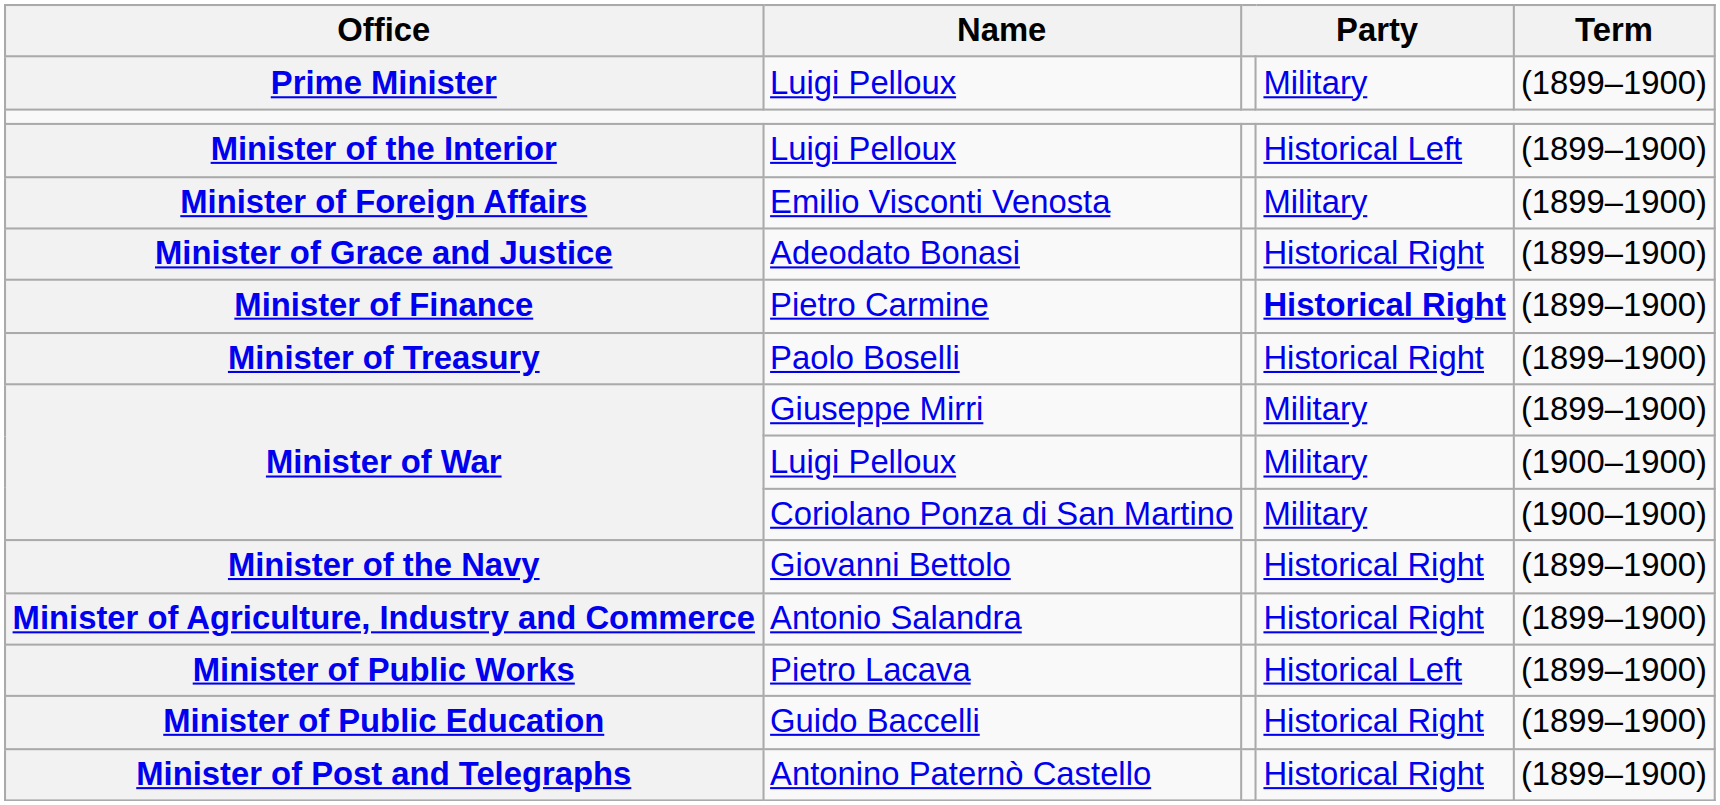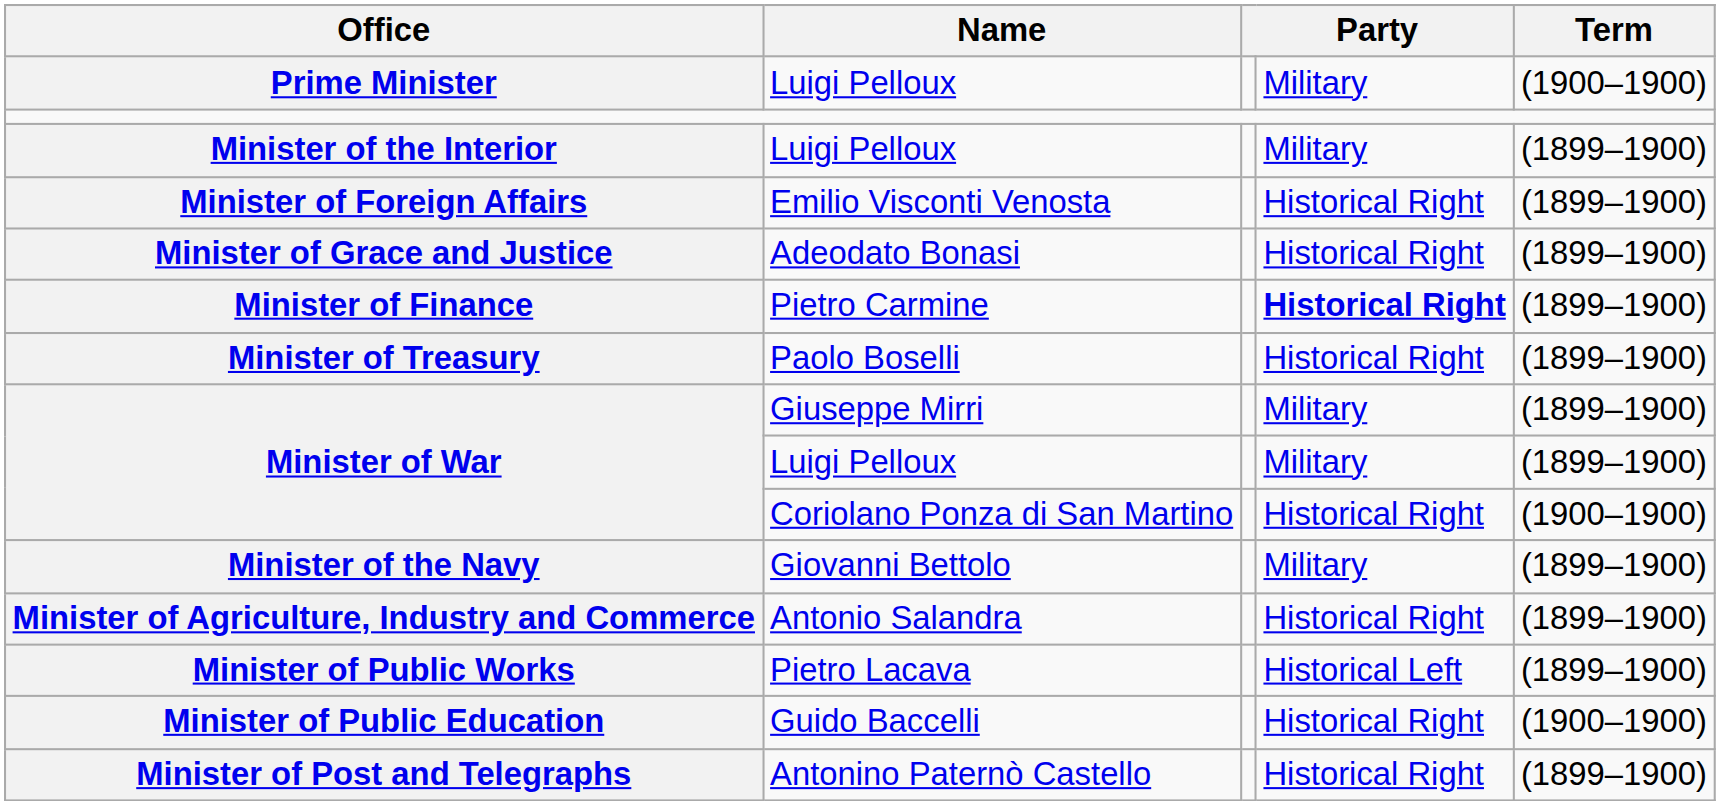Prime Minister | Term: (1899–1900) -> (1900–1900)
Minister of the Interior | column 4: Historical Left -> Military
Minister of Foreign Affairs | column 4: Military -> Historical Right
Minister of War / Luigi Pelloux | Term: (1900–1900) -> (1899–1900)
Minister of War / Coriolano Ponza di San Martino | column 4: Military -> Historical Right
Minister of the Navy | column 4: Historical Right -> Military
Minister of Public Education | Term: (1899–1900) -> (1900–1900)
